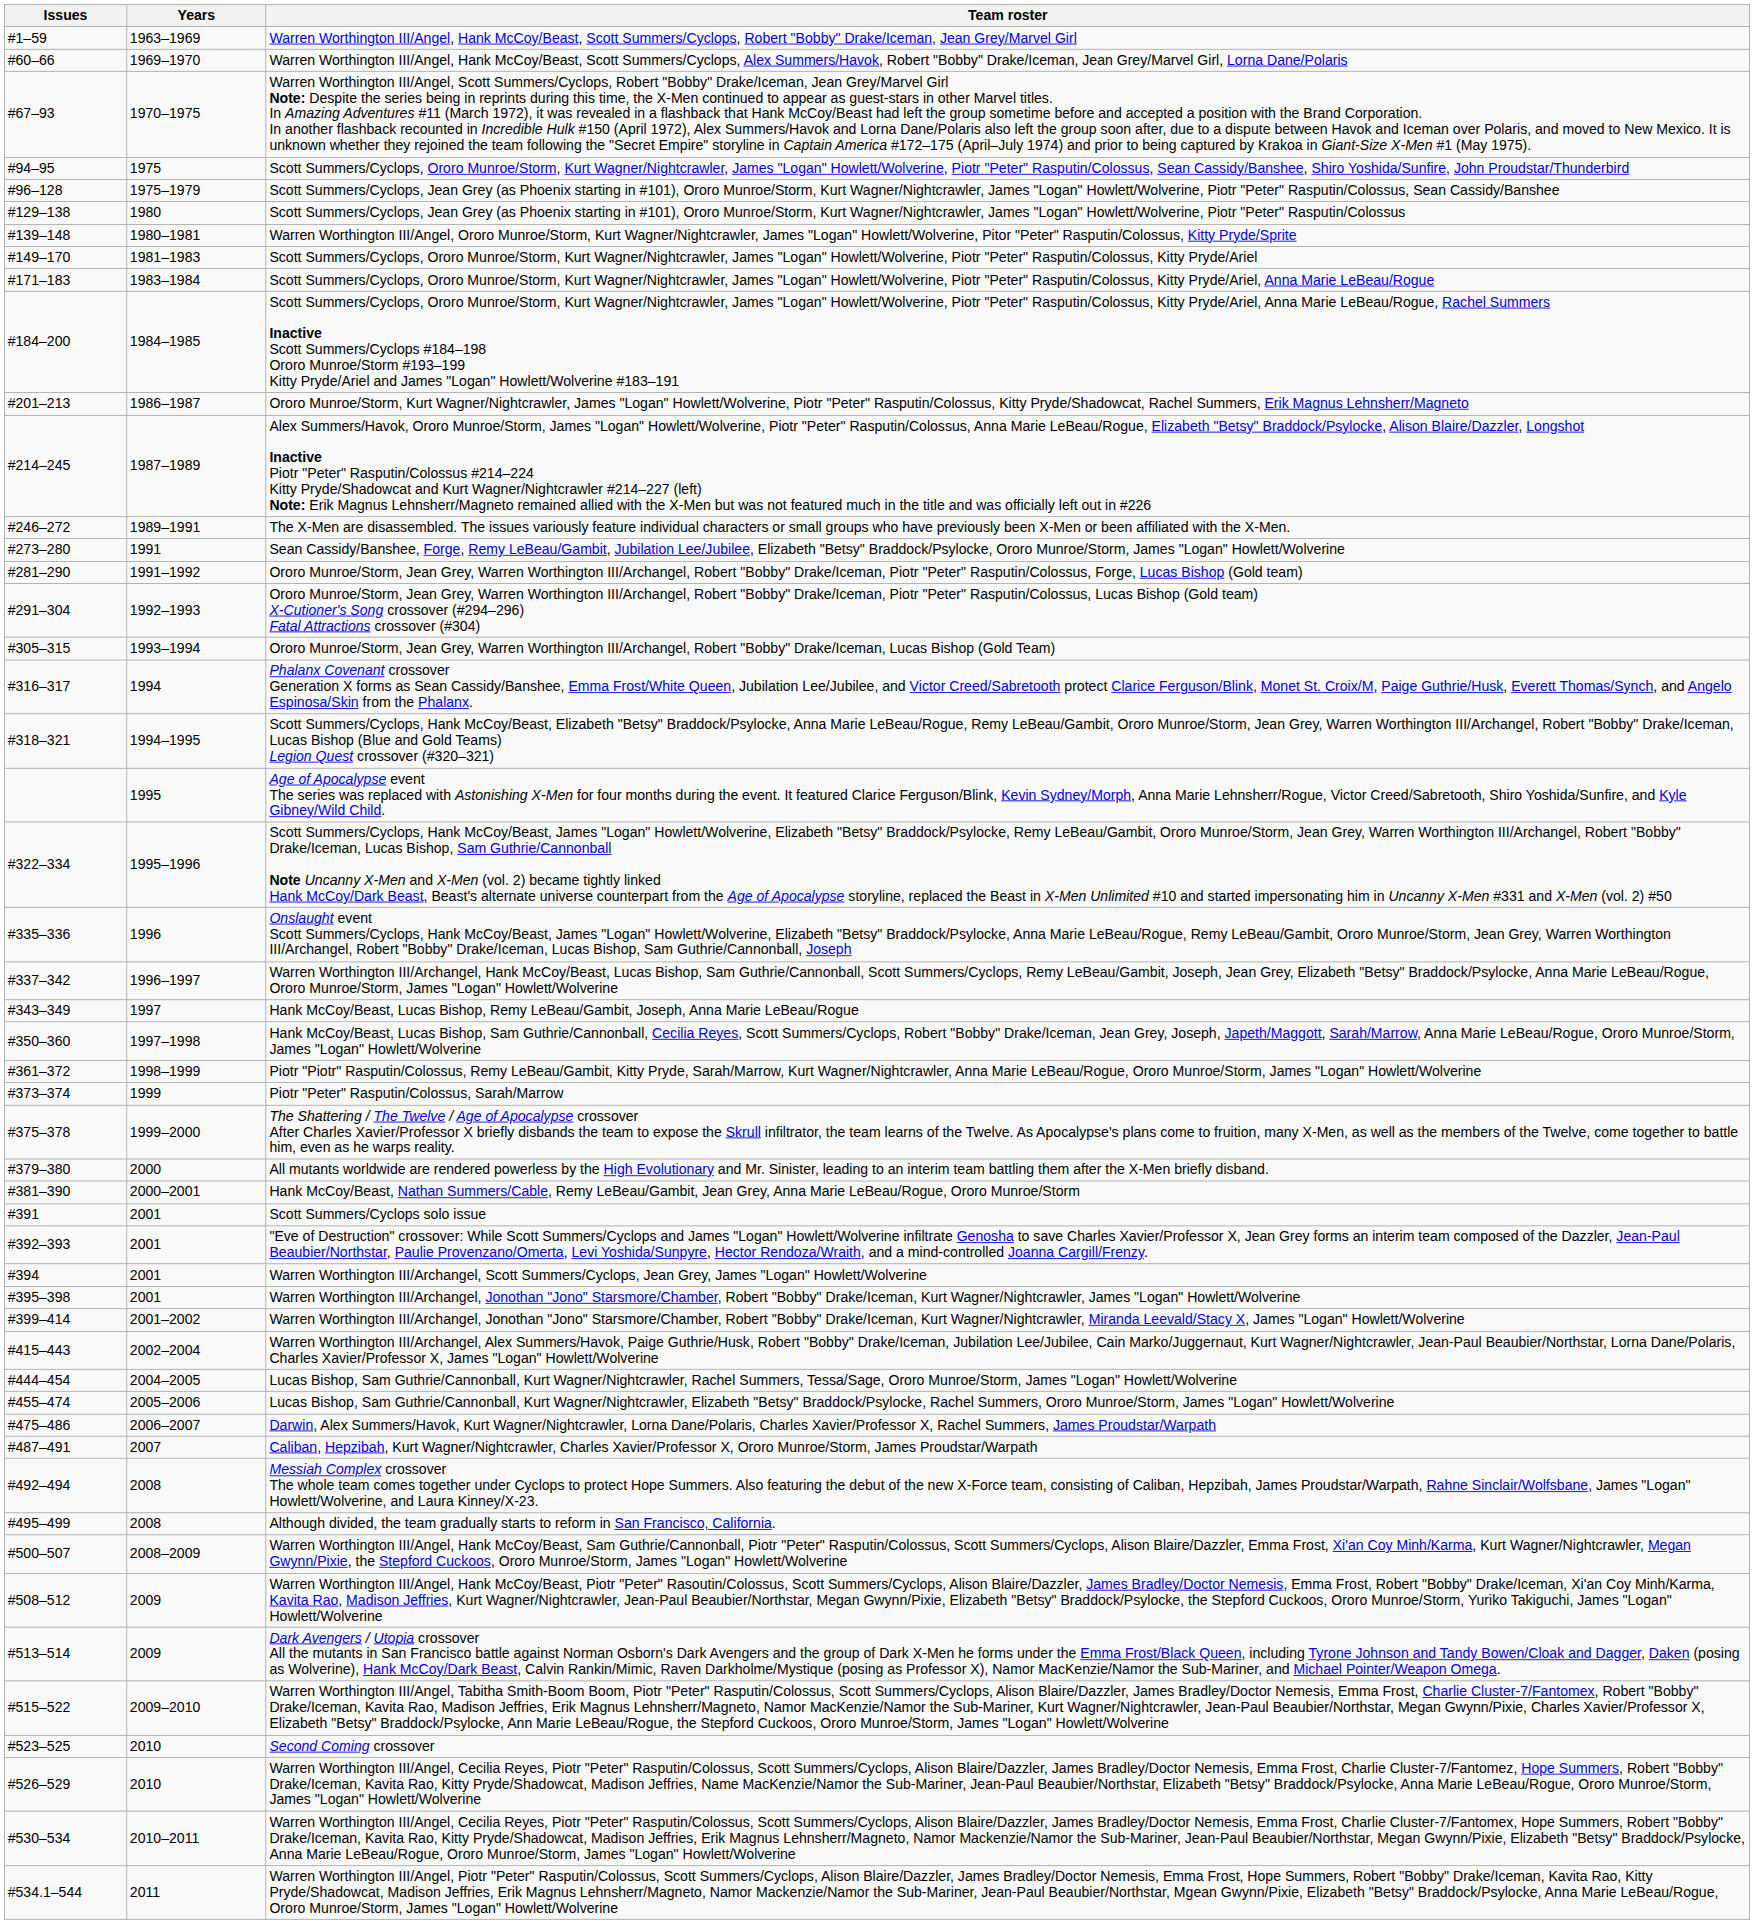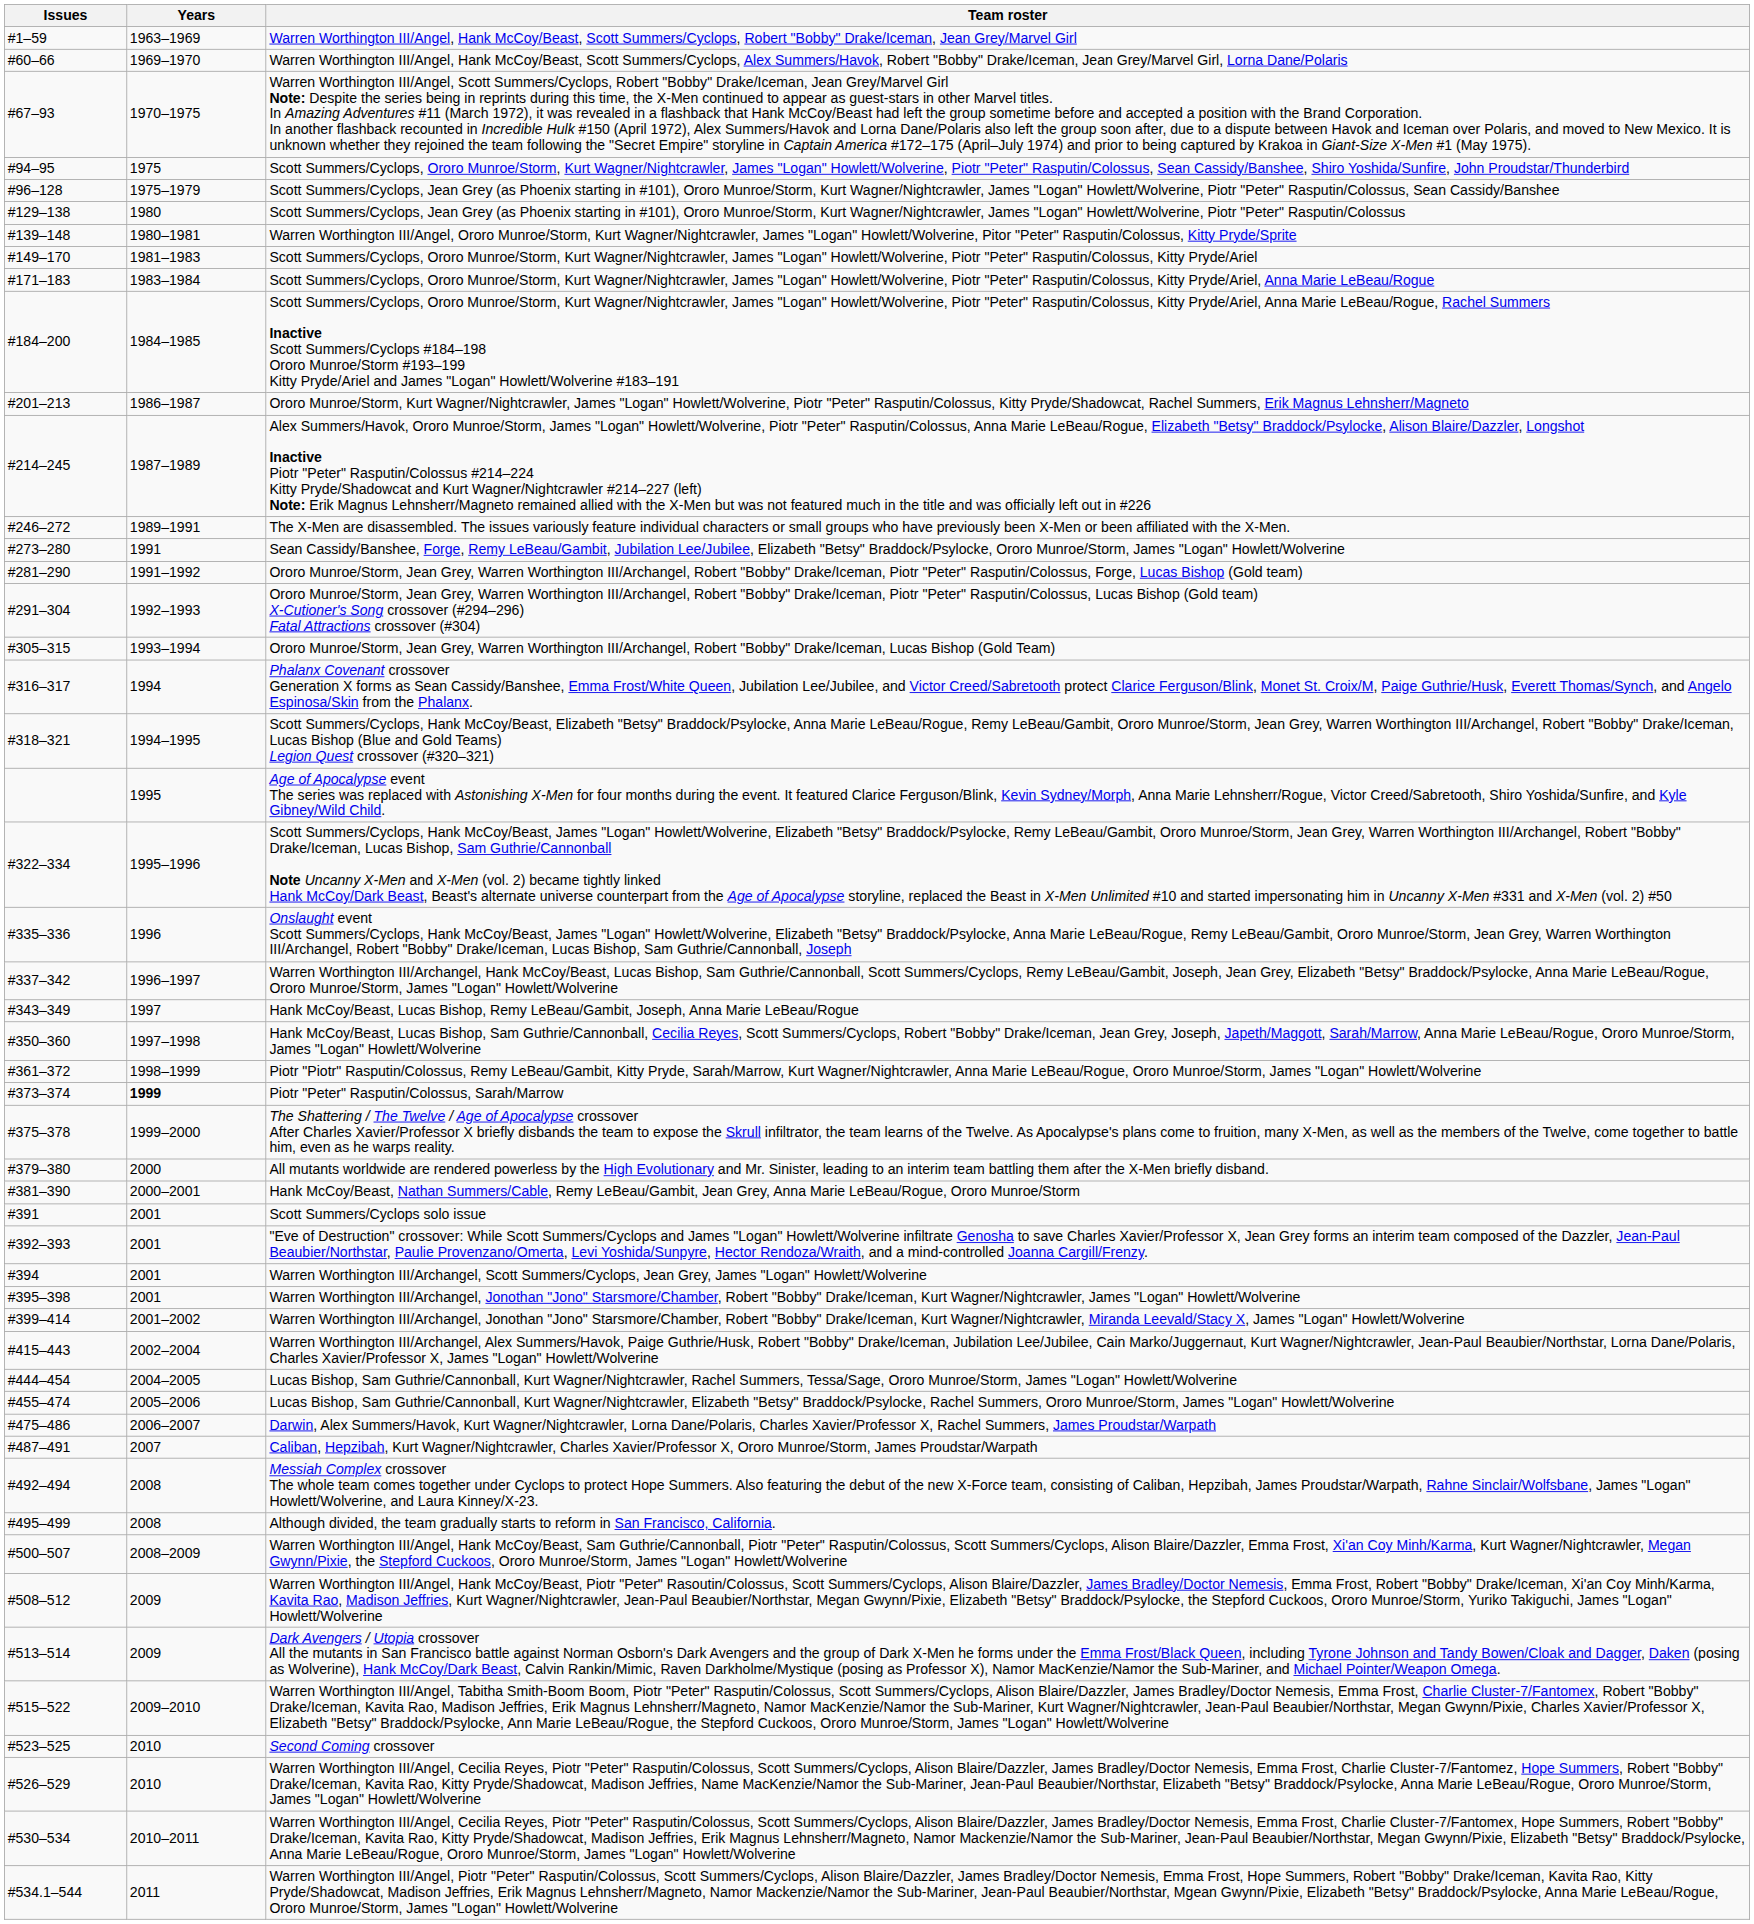Piotr "Peter" Rasputin/Colossus, Sarah/Marrow | Years: normal -> bold
